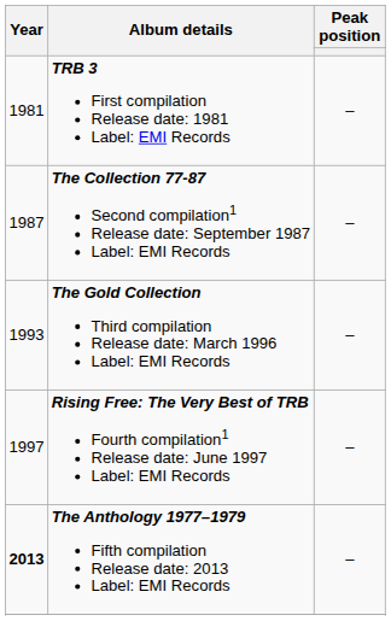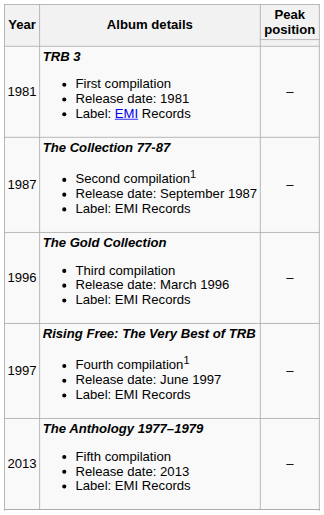row 5 | Year: 1993 -> 1996
row 7 | Year: bold -> normal
